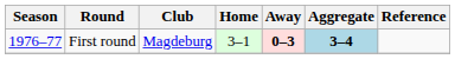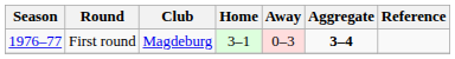First round | Away: bold -> normal
First round | Aggregate: lightblue background -> no background
